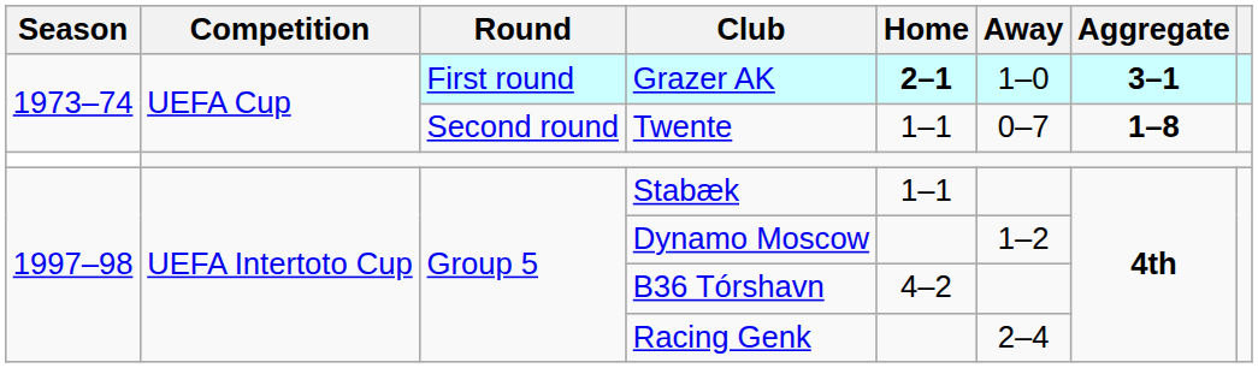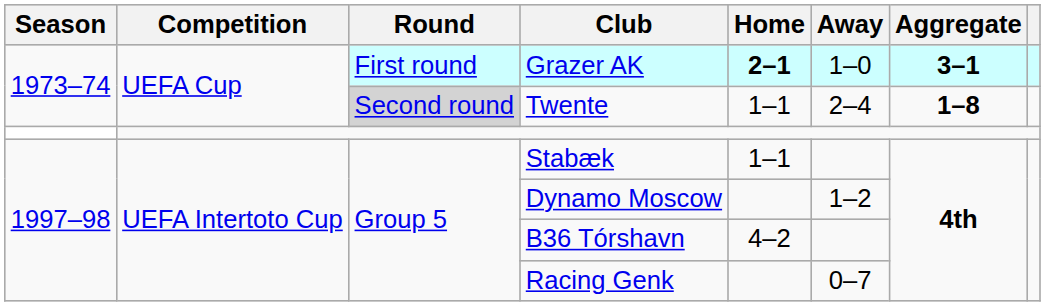Twente | Round: no background -> lightgrey background
Twente | Away: 0–7 -> 2–4
Racing Genk | Away: 2–4 -> 0–7
